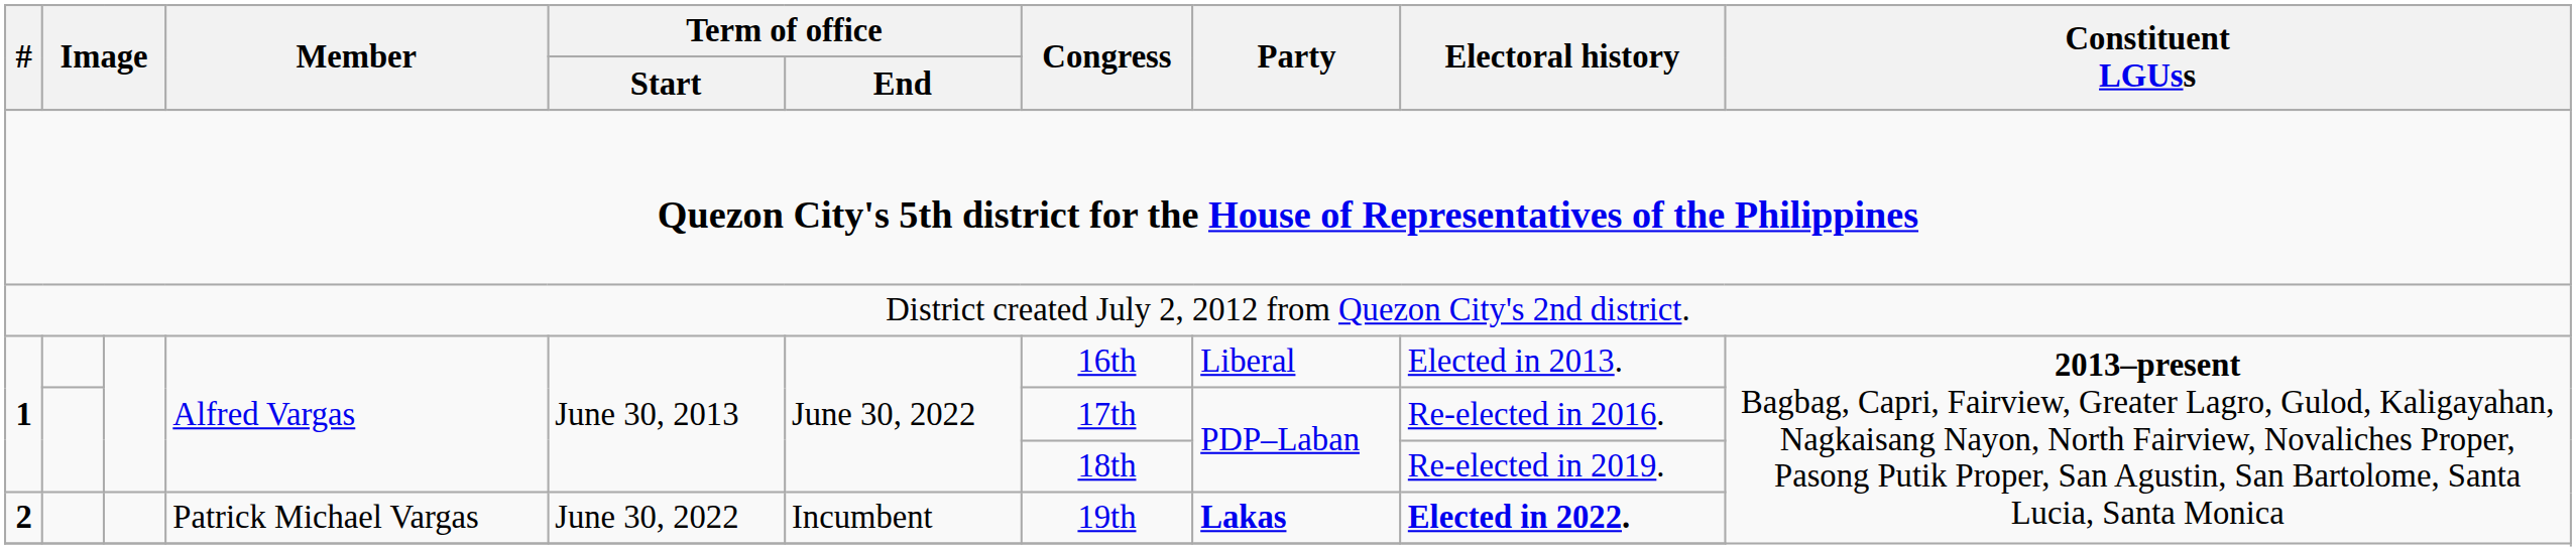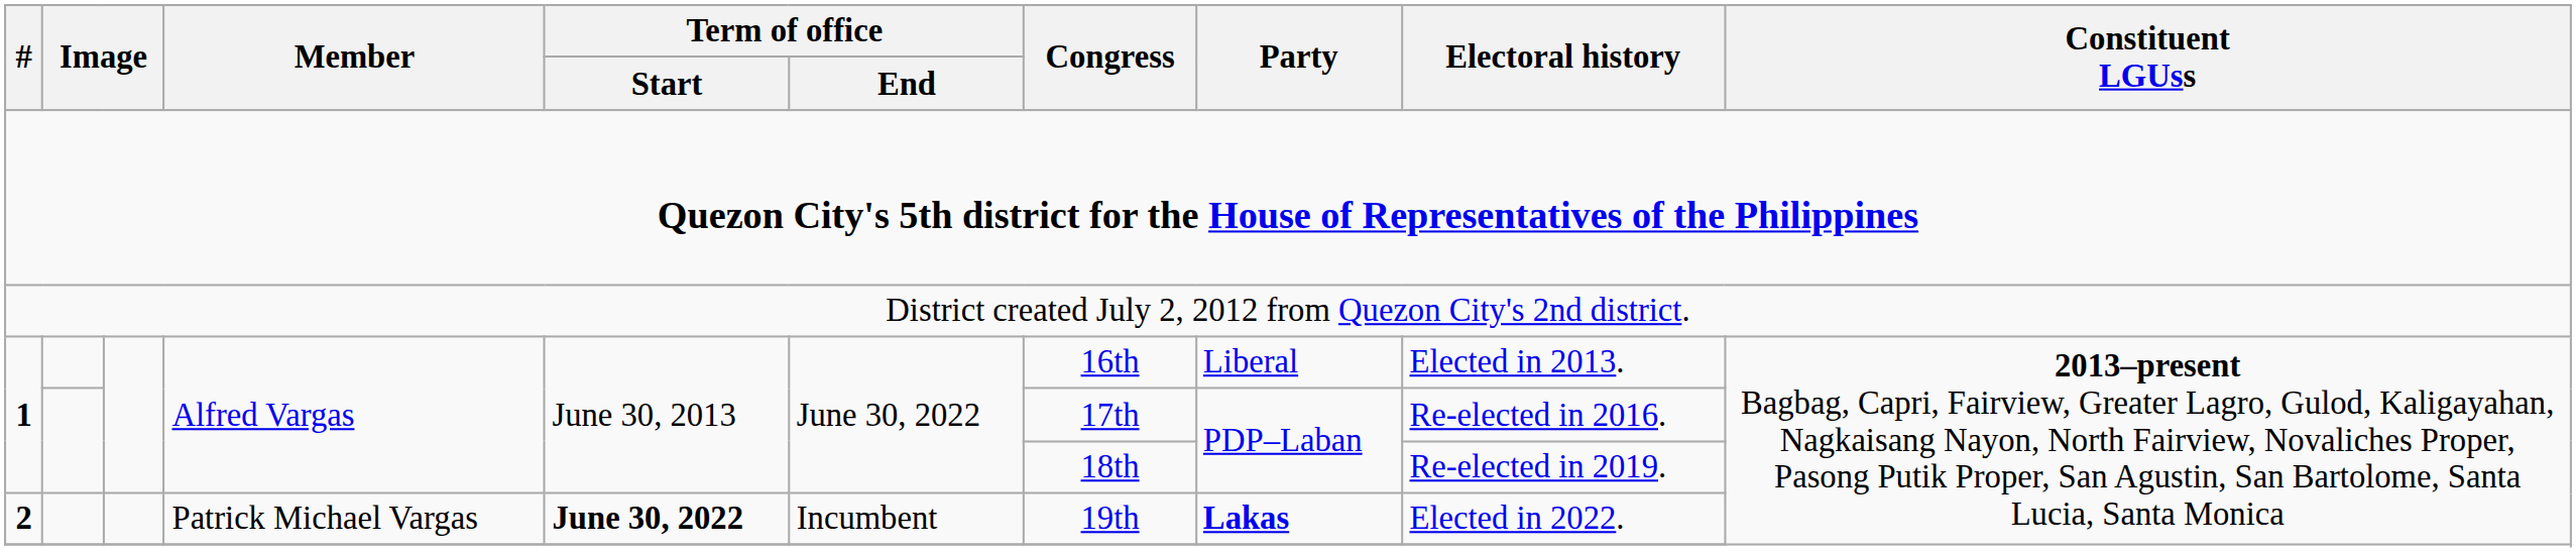2 | Term of office / Start: normal -> bold
2 | Electoral history: bold -> normal
